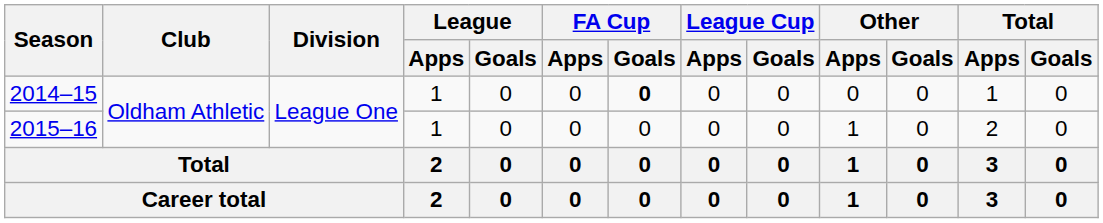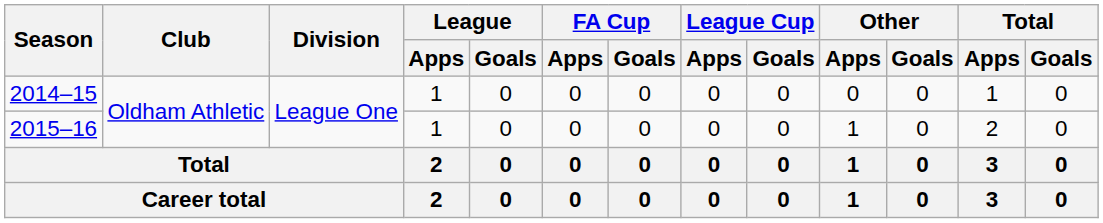2014–15 | FA Cup / Goals: bold -> normal
